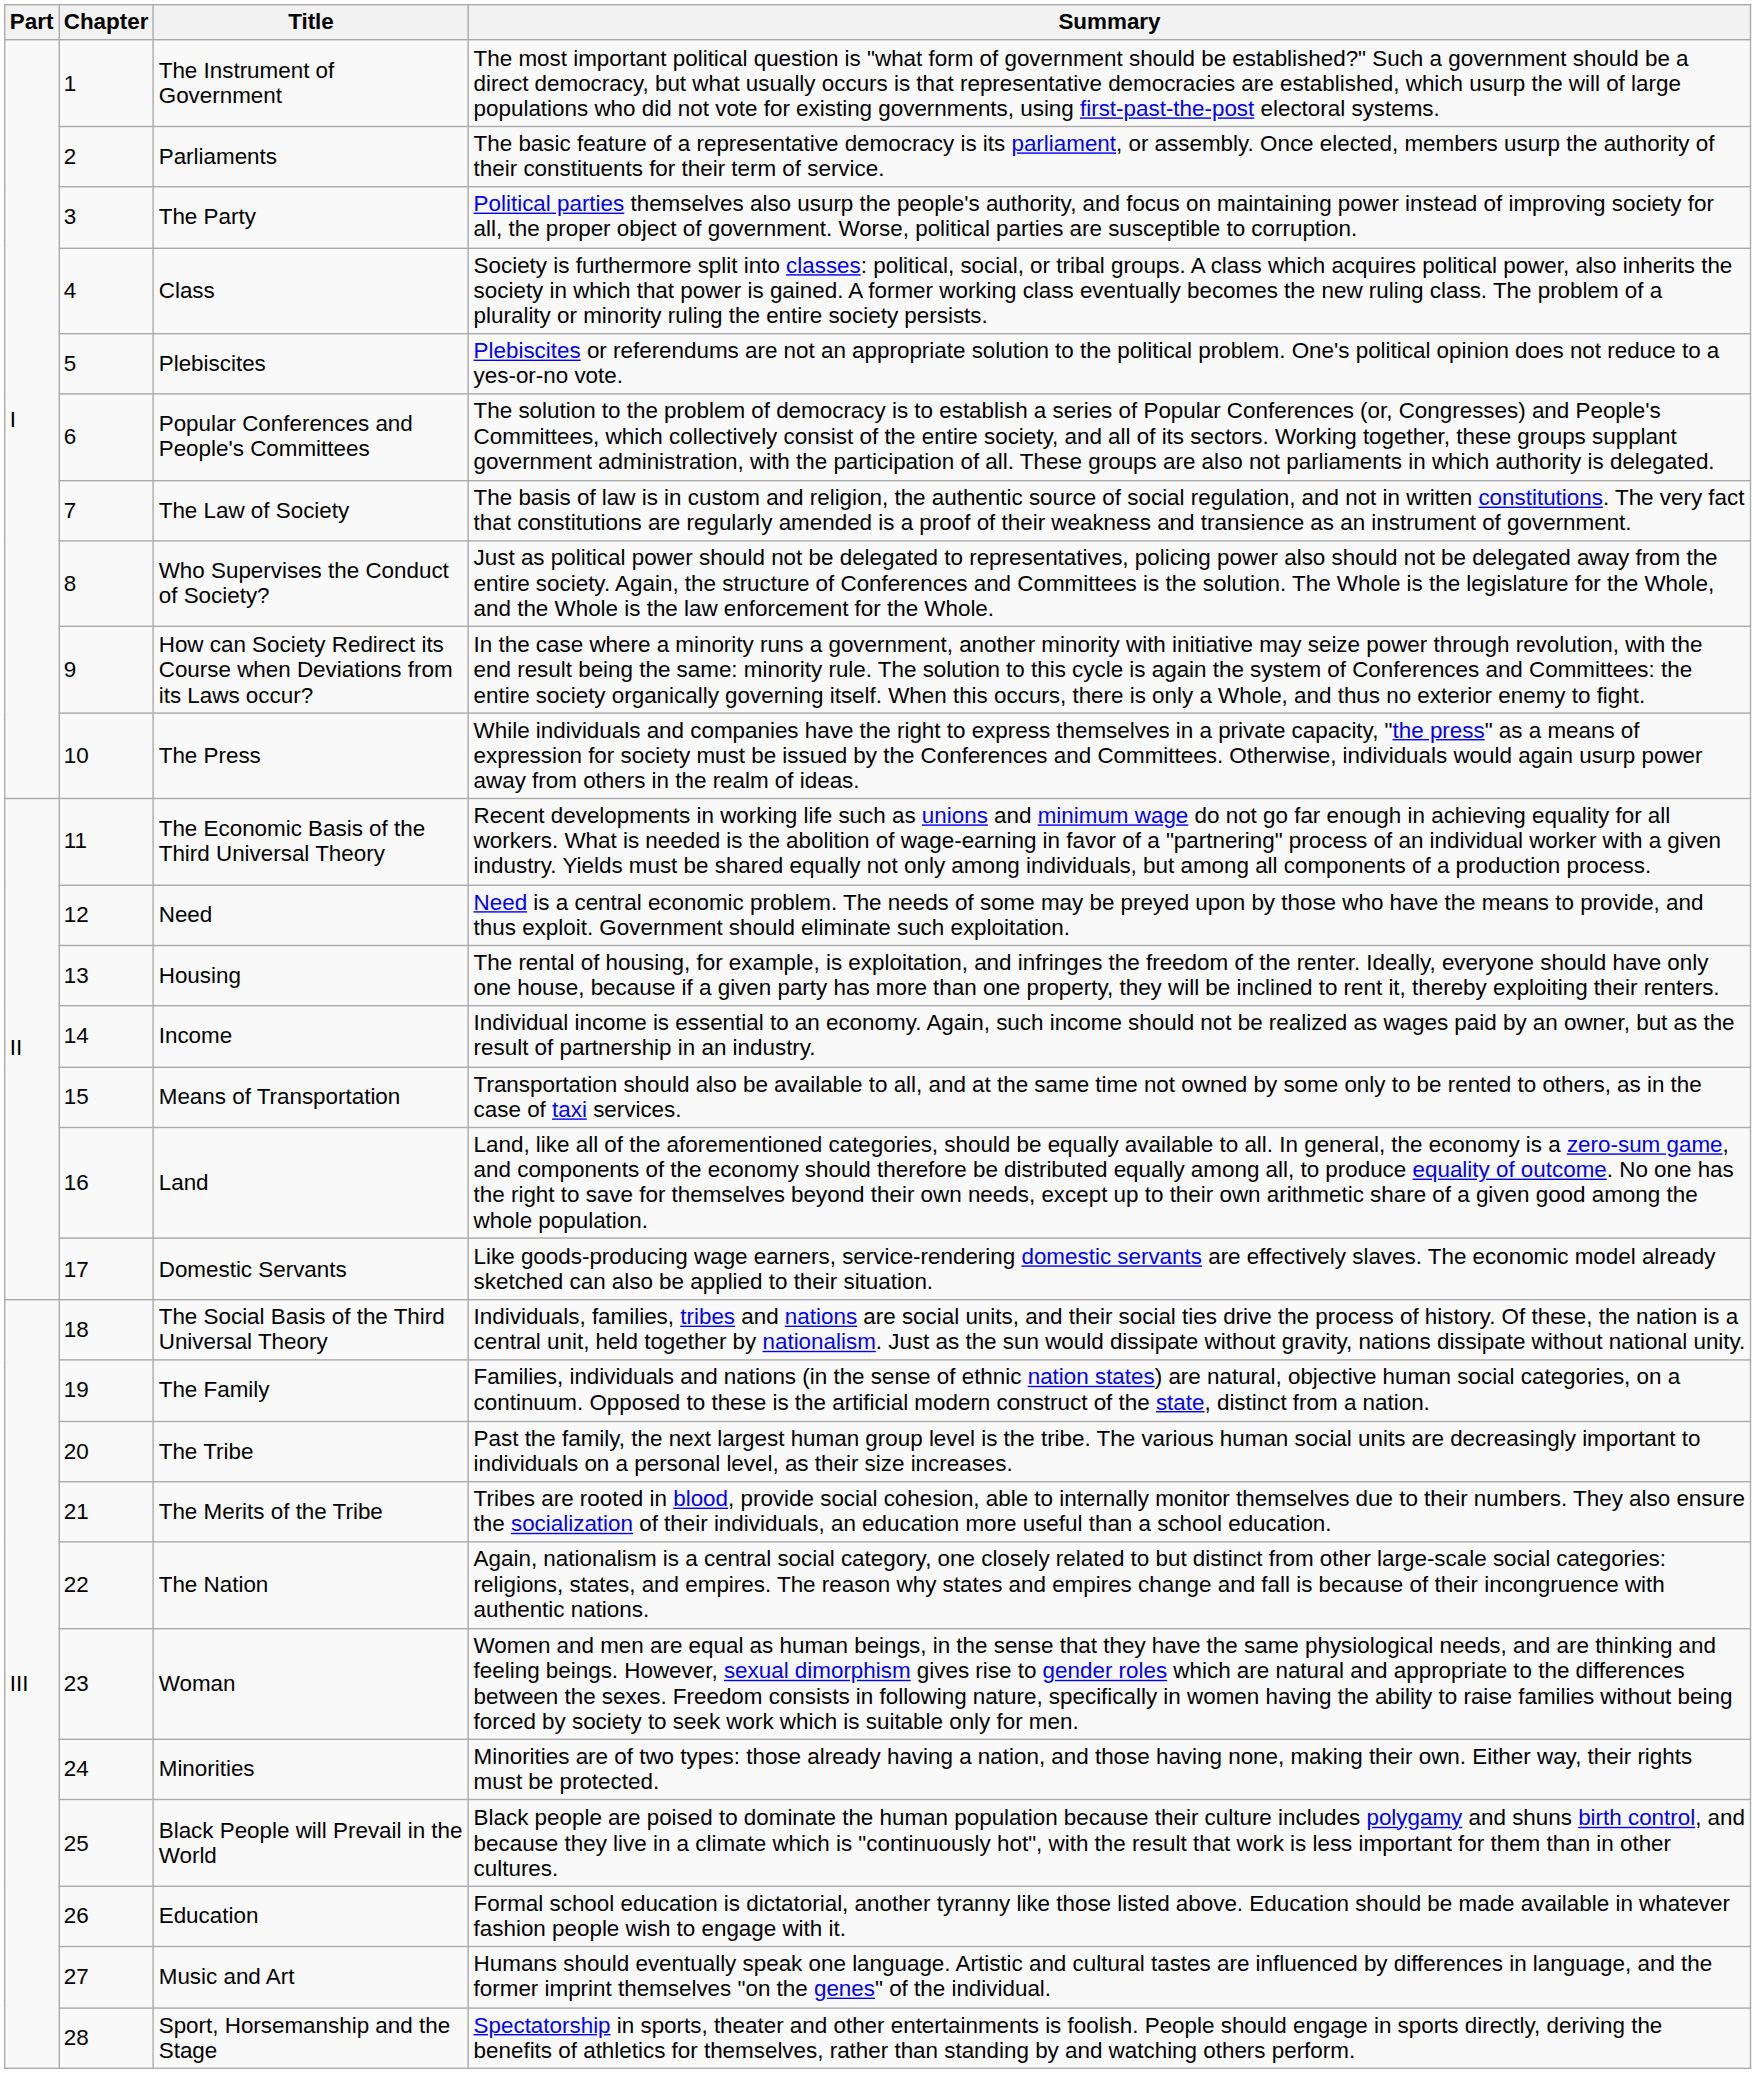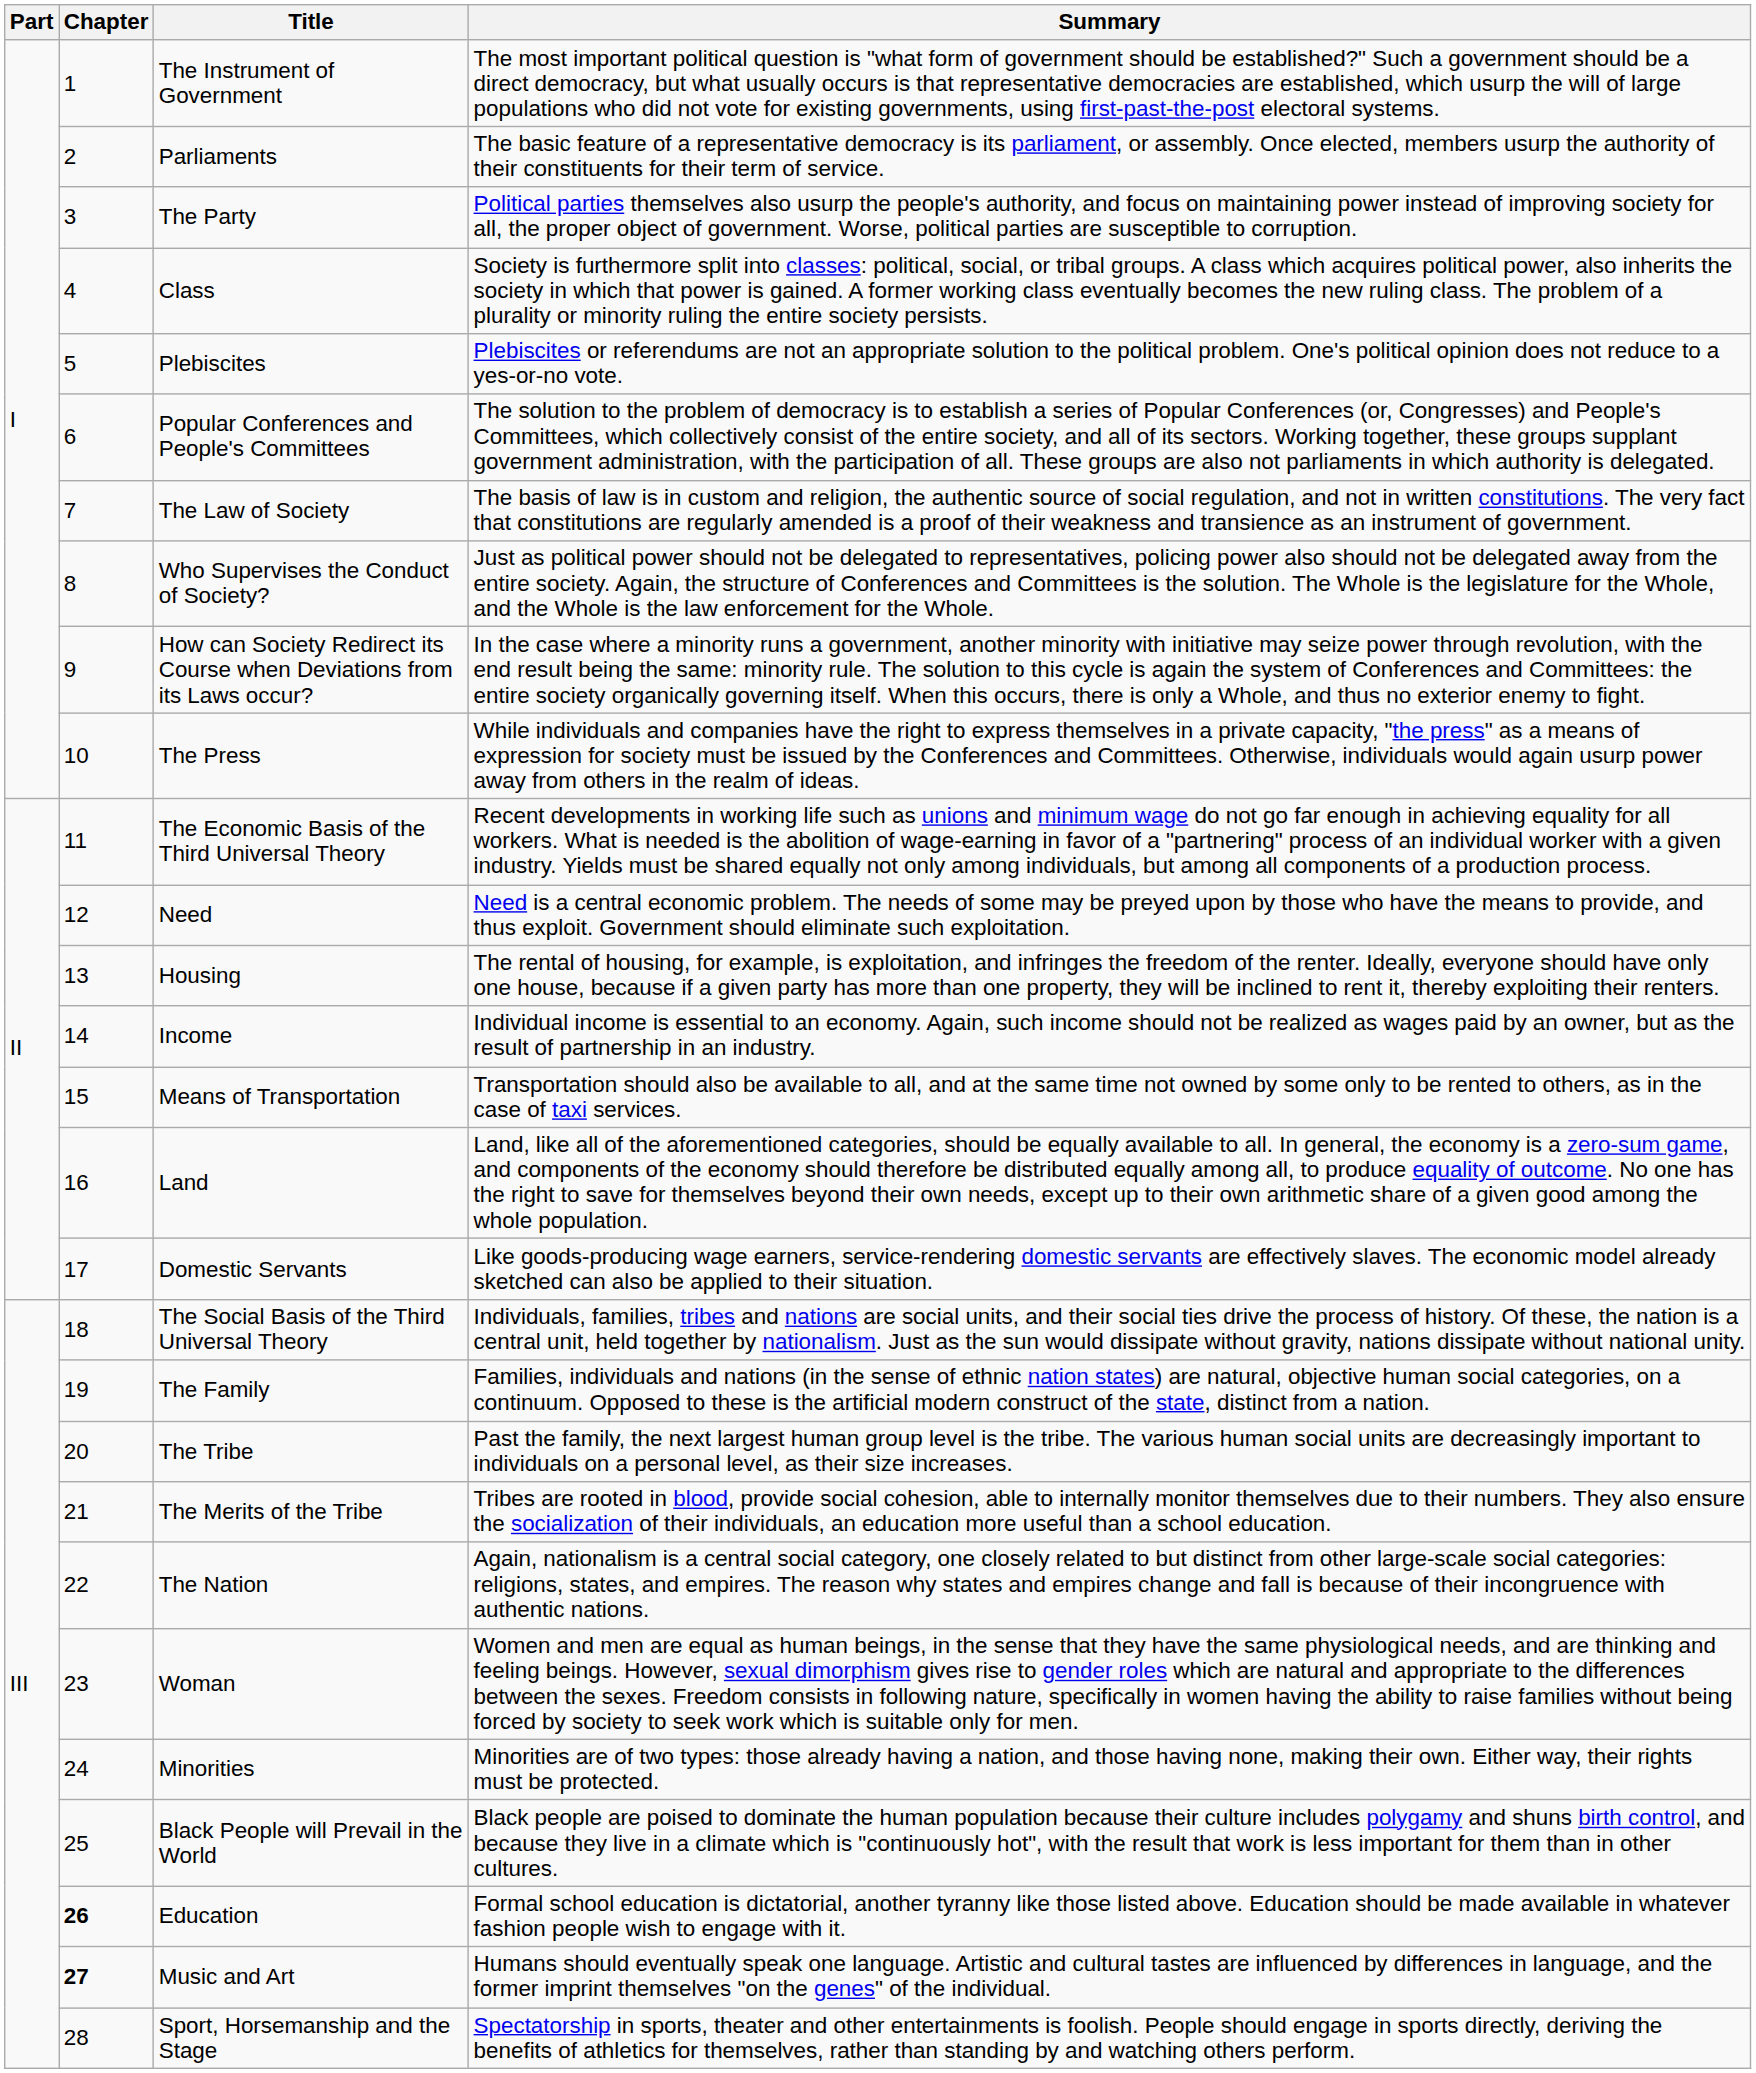Education | Chapter: normal -> bold
Music and Art | Chapter: normal -> bold
